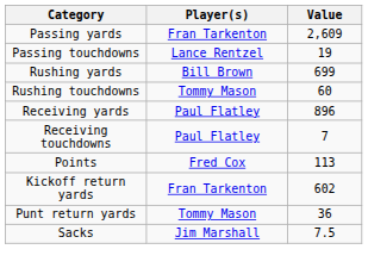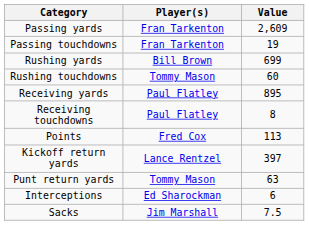Passing touchdowns | Player(s): Lance Rentzel -> Fran Tarkenton
Receiving yards | Value: 896 -> 895
Receiving touchdowns | Value: 7 -> 8
Kickoff return yards | Player(s): Fran Tarkenton -> Lance Rentzel
Kickoff return yards | Value: 602 -> 397
Punt return yards | Value: 36 -> 63
+ row: Interceptions | Ed Sharockman | 6
